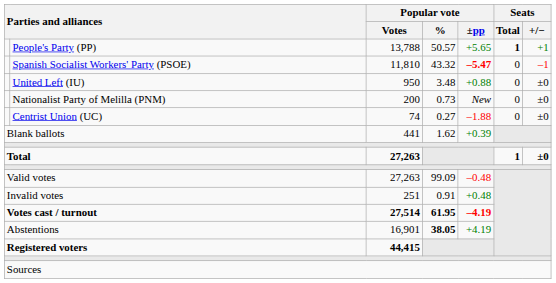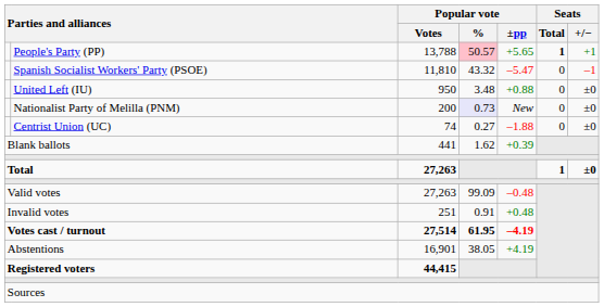People's Party (PP) | Popular vote / %: no background -> pink background
Spanish Socialist Workers' Party (PSOE) | Popular vote / ±pp: bold -> normal
Nationalist Party of Melilla (PNM) | Popular vote / %: no background -> lavender background
Abstentions | Popular vote / %: bold -> normal
